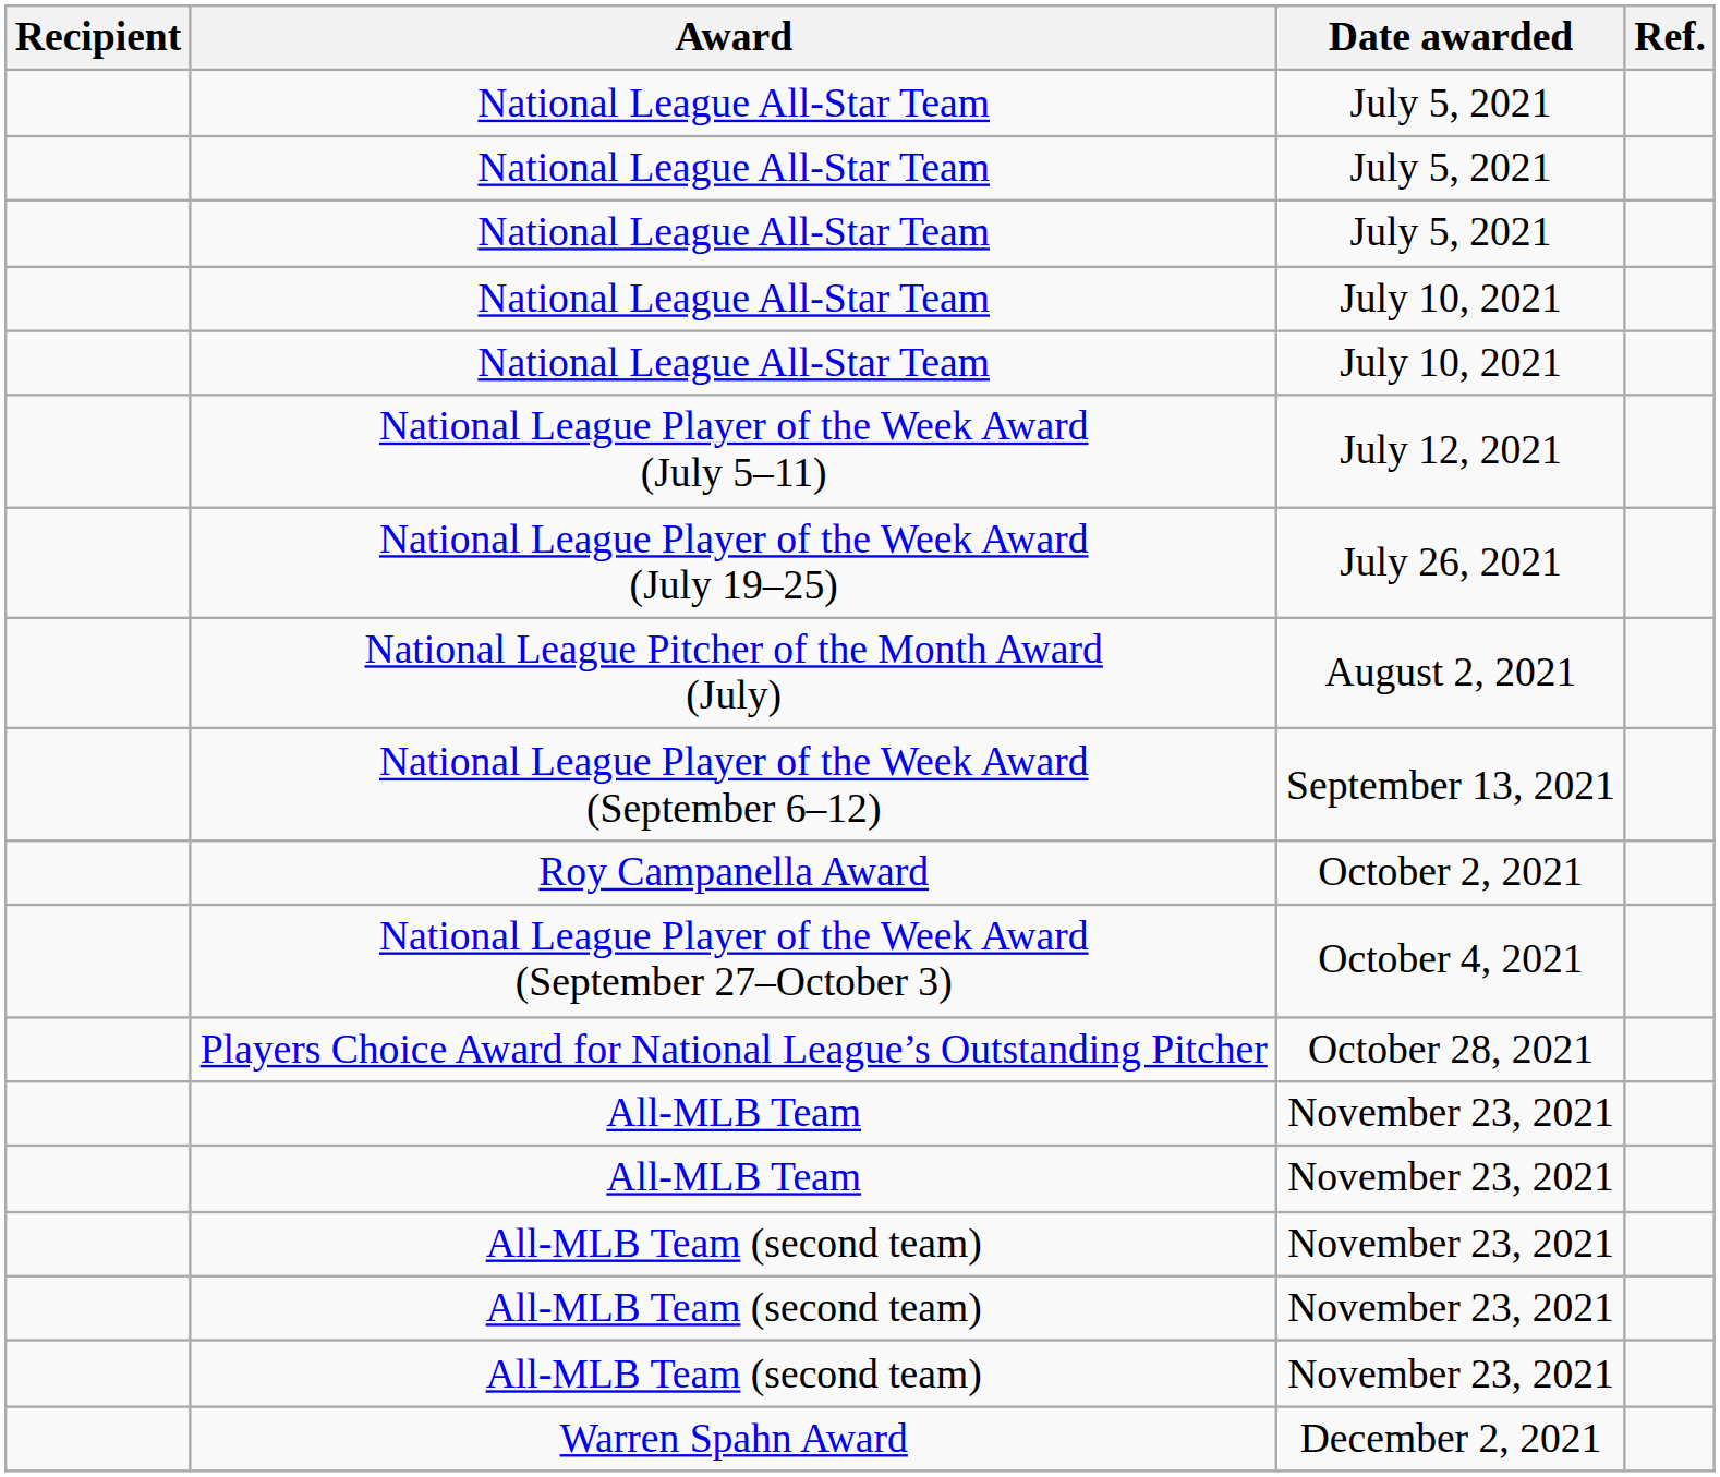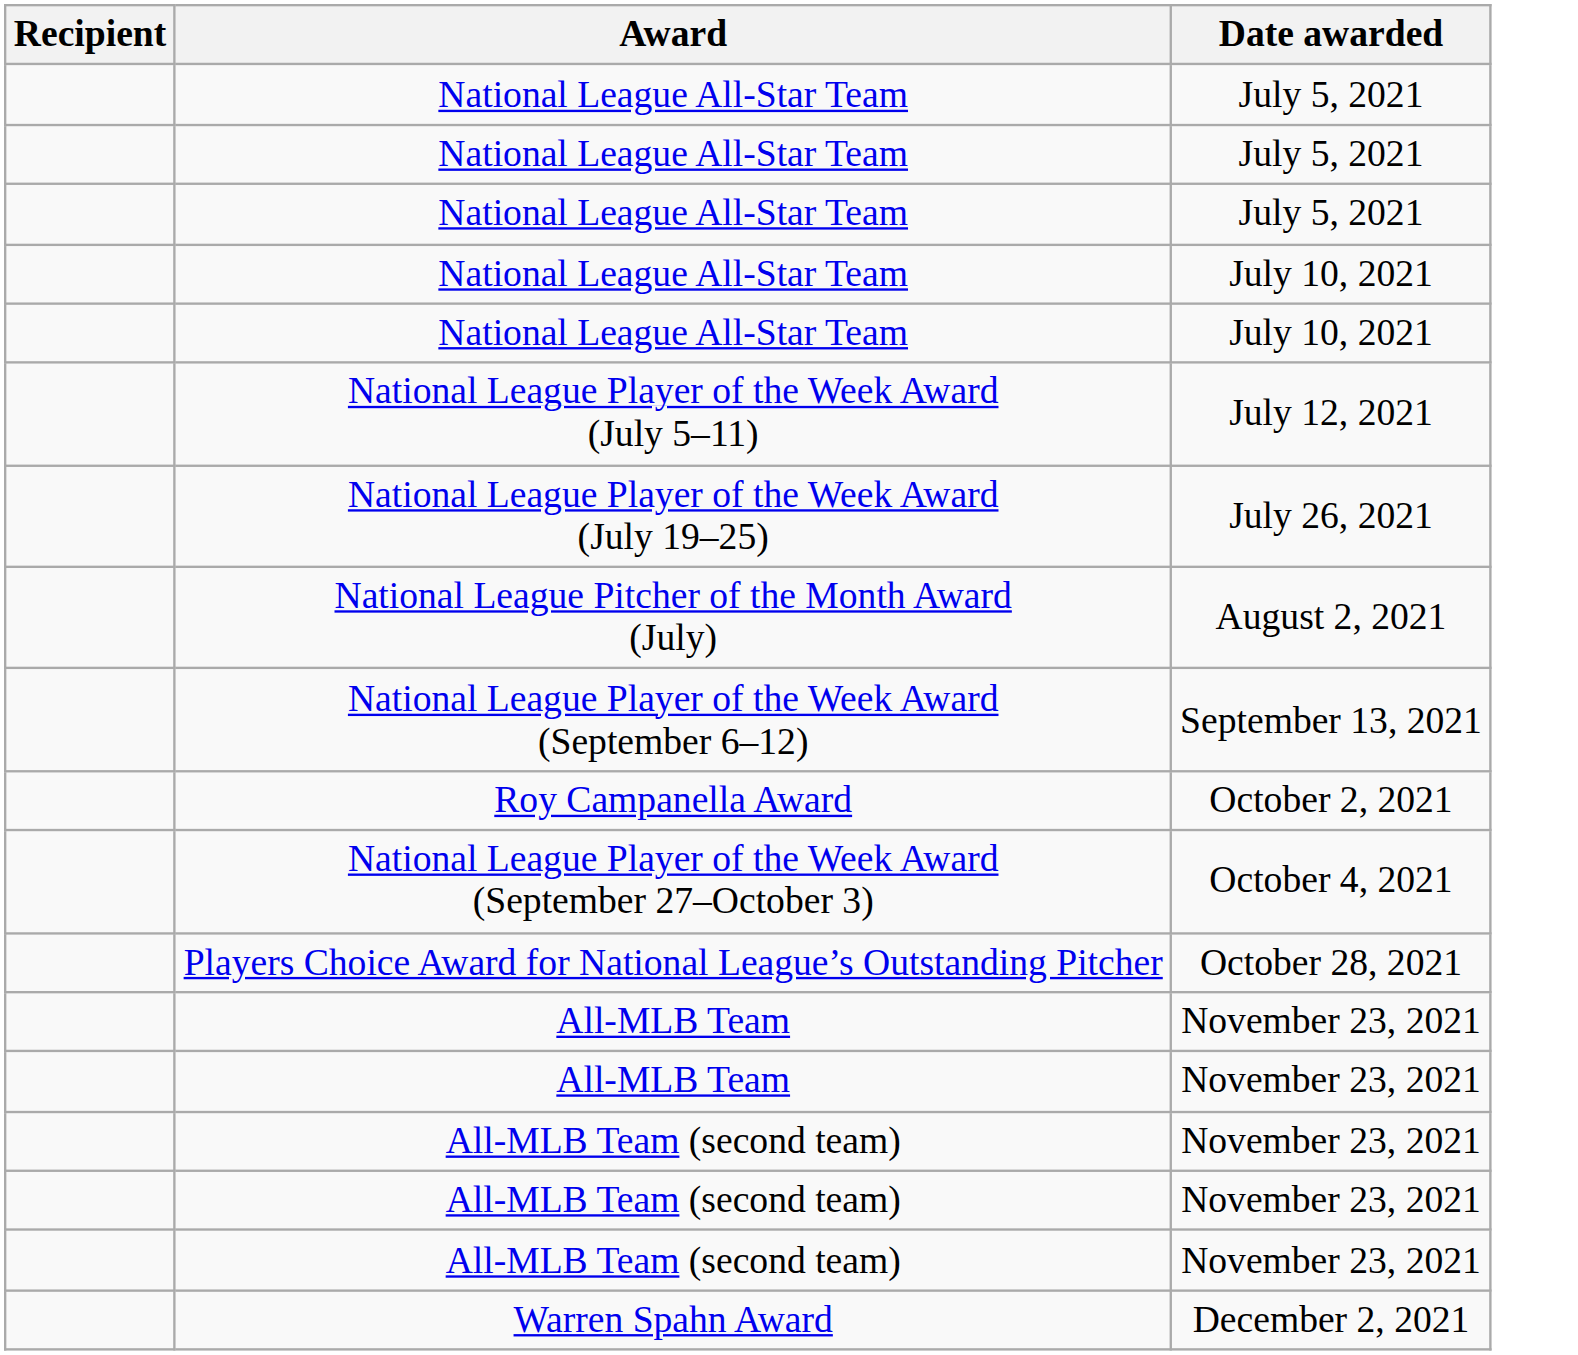- column: Ref.
